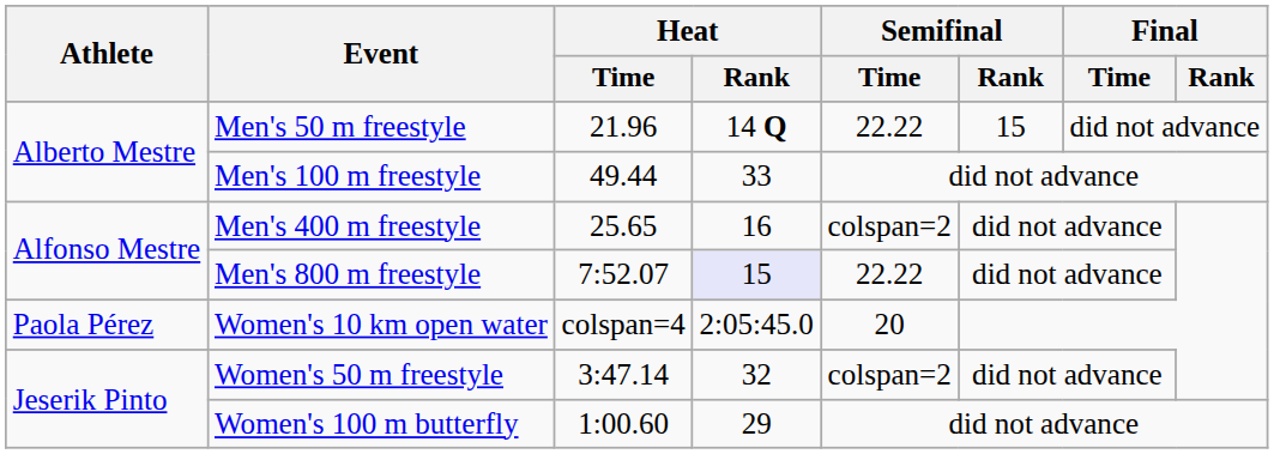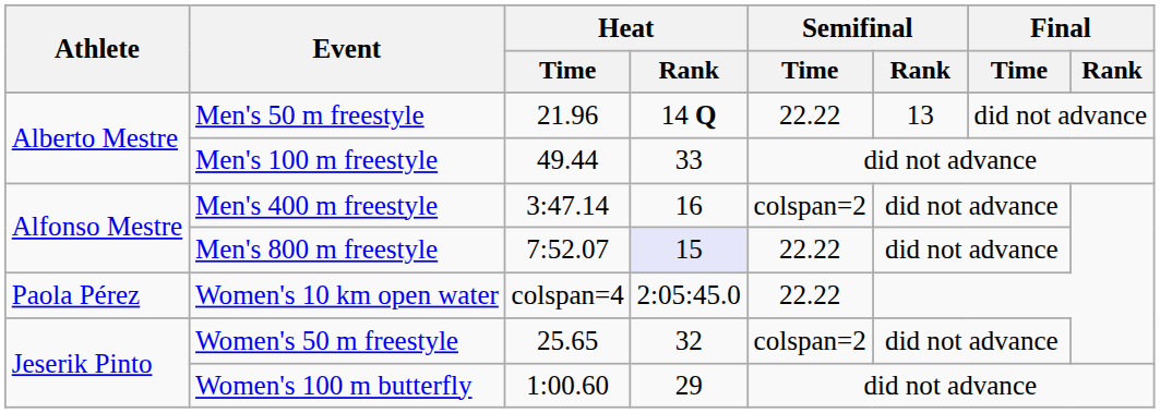Men's 50 m freestyle | Semifinal / Rank: 15 -> 13
Men's 400 m freestyle | Heat / Time: 25.65 -> 3:47.14
Women's 10 km open water | Semifinal / Time: 20 -> 22.22
Women's 50 m freestyle | Heat / Time: 3:47.14 -> 25.65
